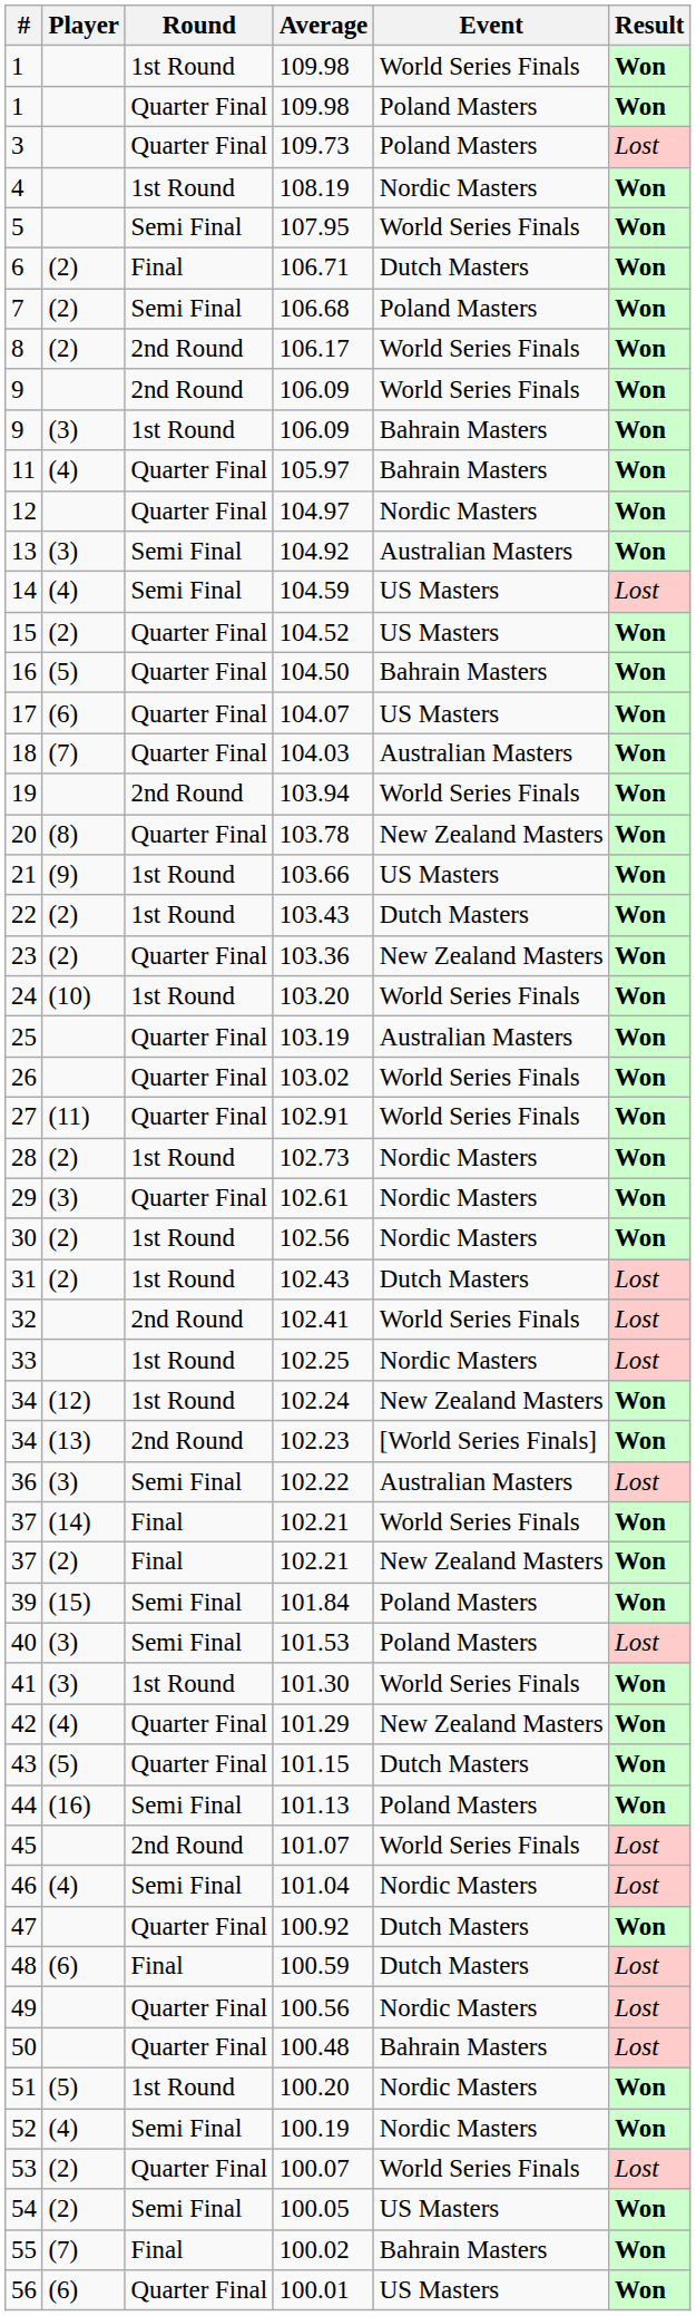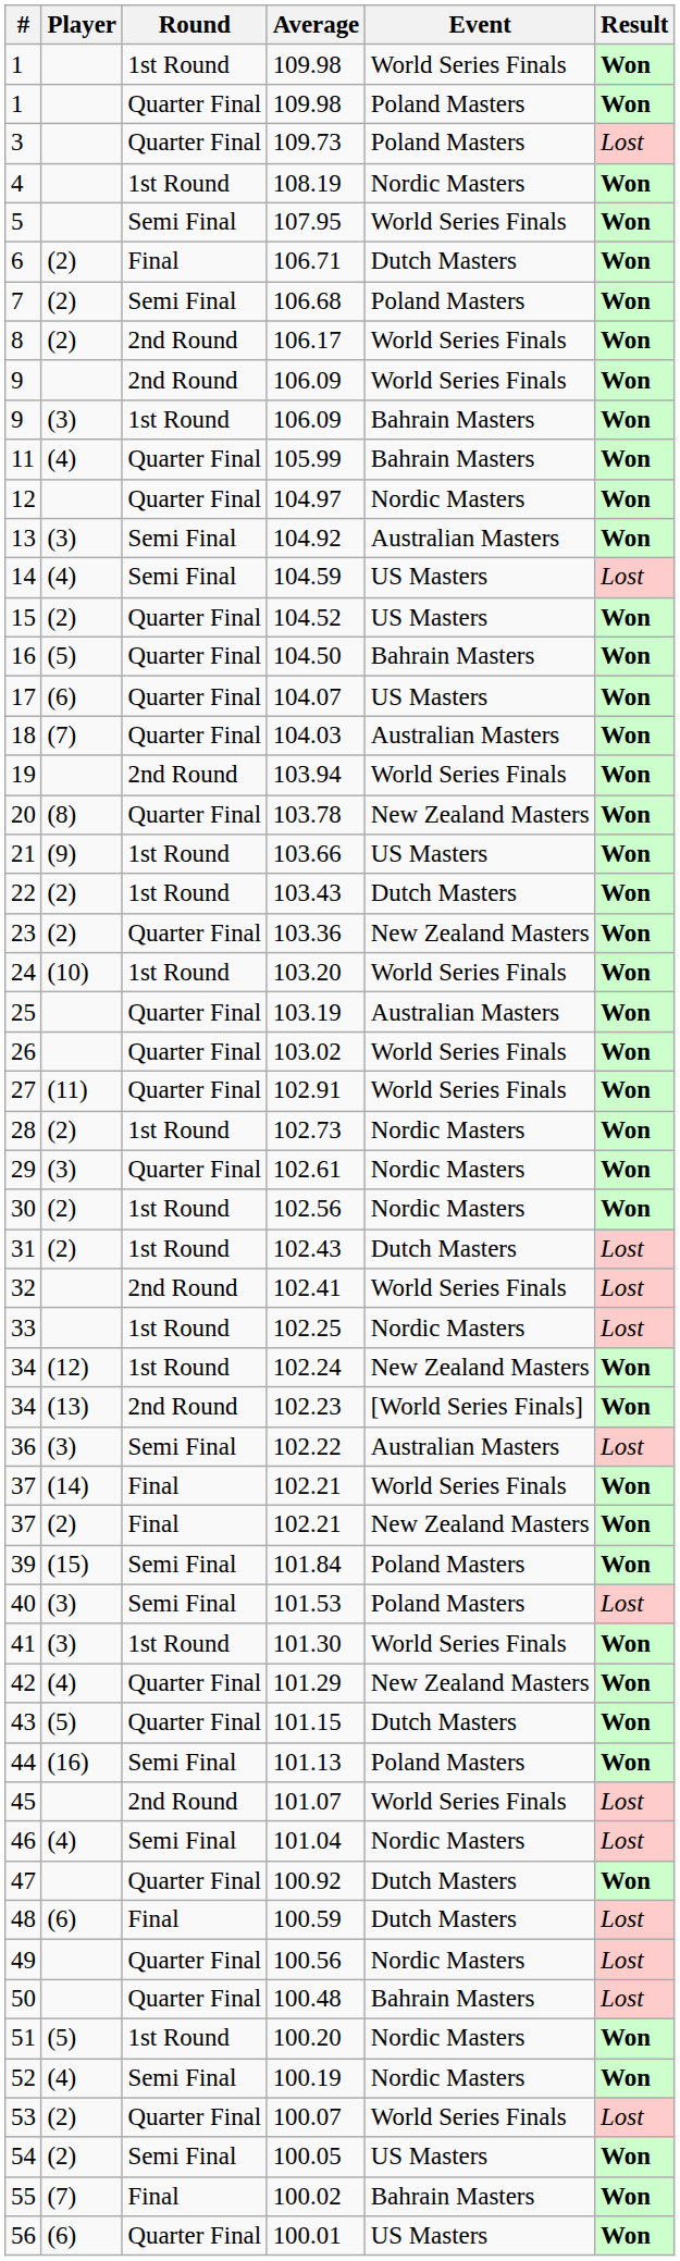11 | Average: 105.97 -> 105.99
